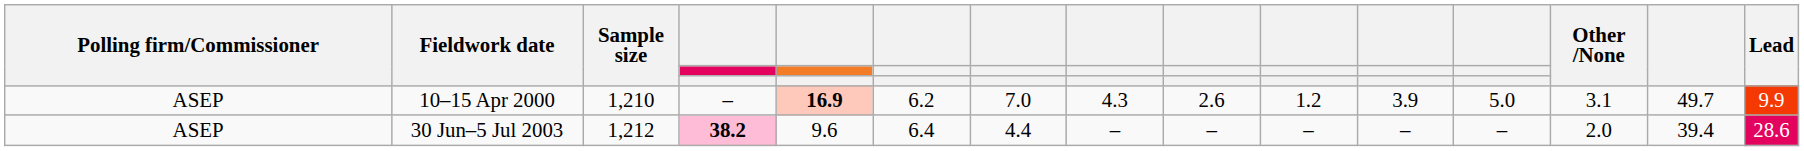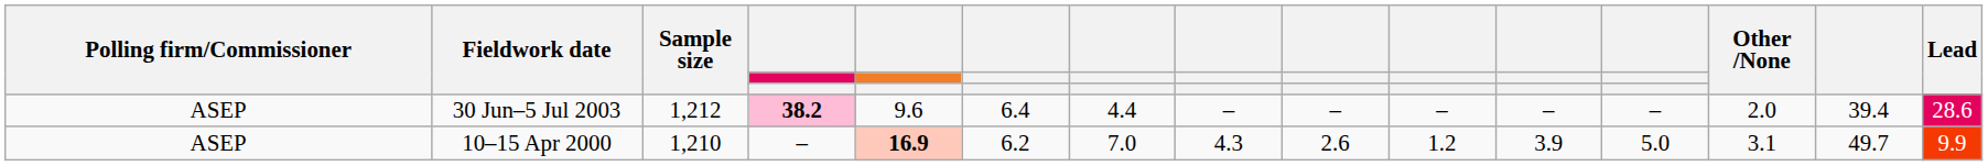rows swapped: 30 Jun–5 Jul 2003 <-> 10–15 Apr 2000
